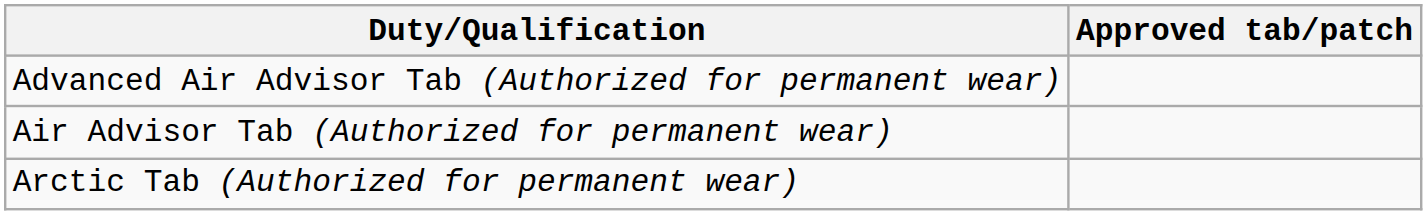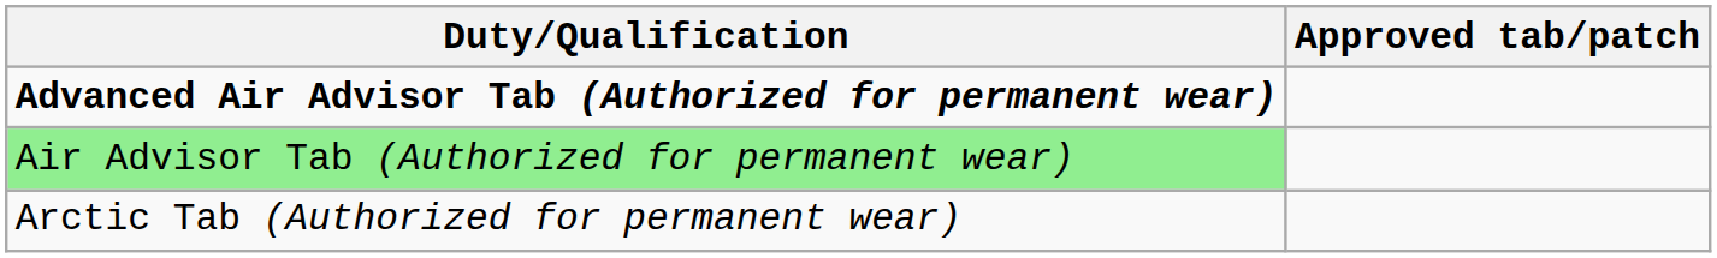Advanced Air Advisor Tab (Authorized for permanent wear) | Duty/Qualification: normal -> bold
Air Advisor Tab (Authorized for permanent wear) | Duty/Qualification: no background -> lightgreen background
